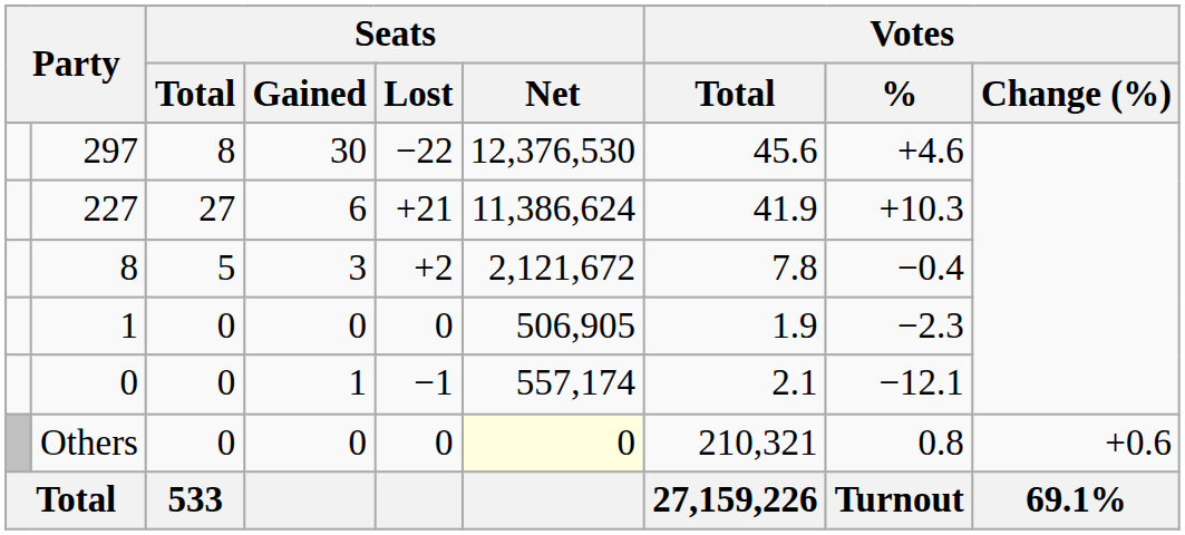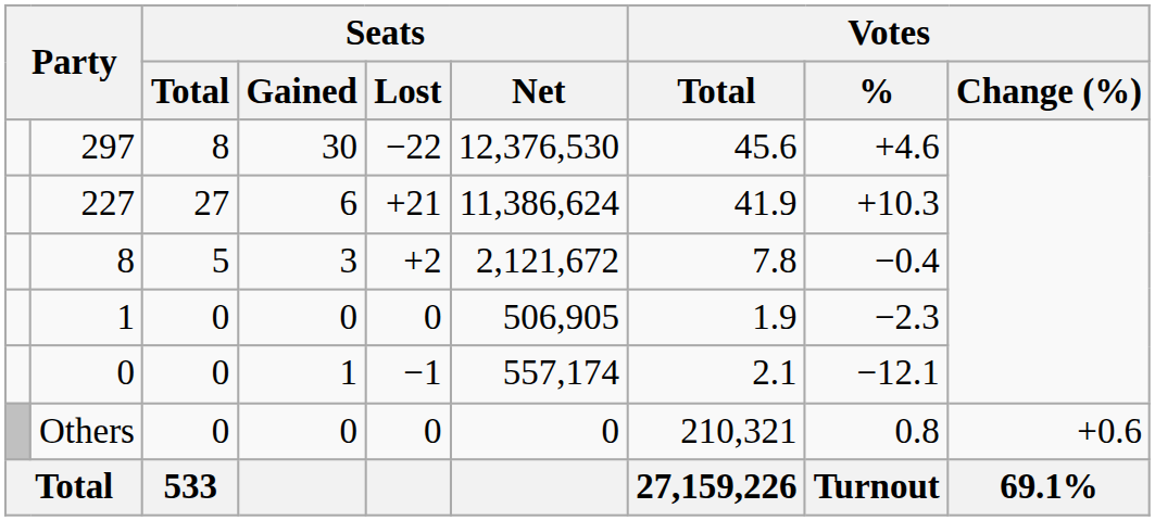Others | Seats / Net: lightyellow background -> no background
